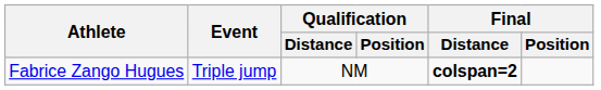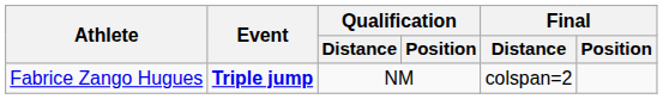Fabrice Zango Hugues | Event: normal -> bold
Fabrice Zango Hugues | Final / Distance: bold -> normal
